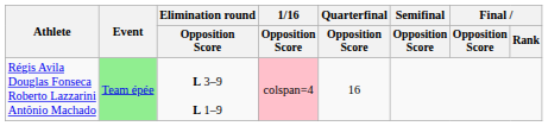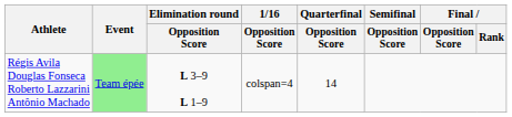row 3 | 1/16 / Opposition Score: pink background -> no background
row 3 | Quarterfinal / Opposition Score: 16 -> 14
